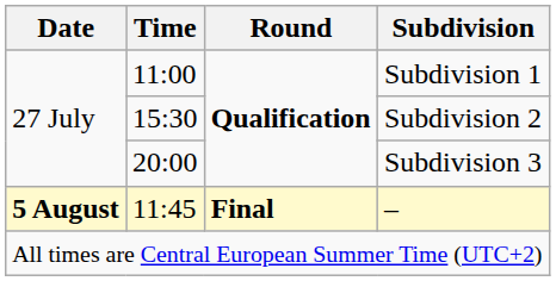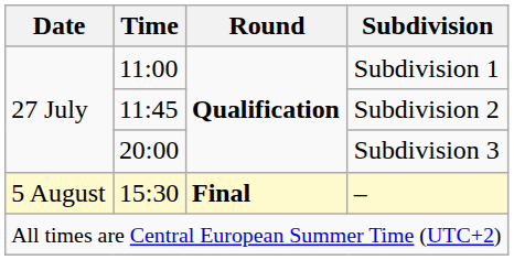Subdivision 2 | Time: 15:30 -> 11:45
– | Date: bold -> normal
– | Time: 11:45 -> 15:30
